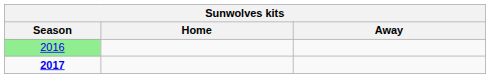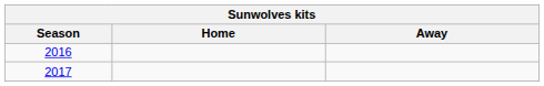2016 | Season: lightgreen background -> no background
2017 | Season: bold -> normal
